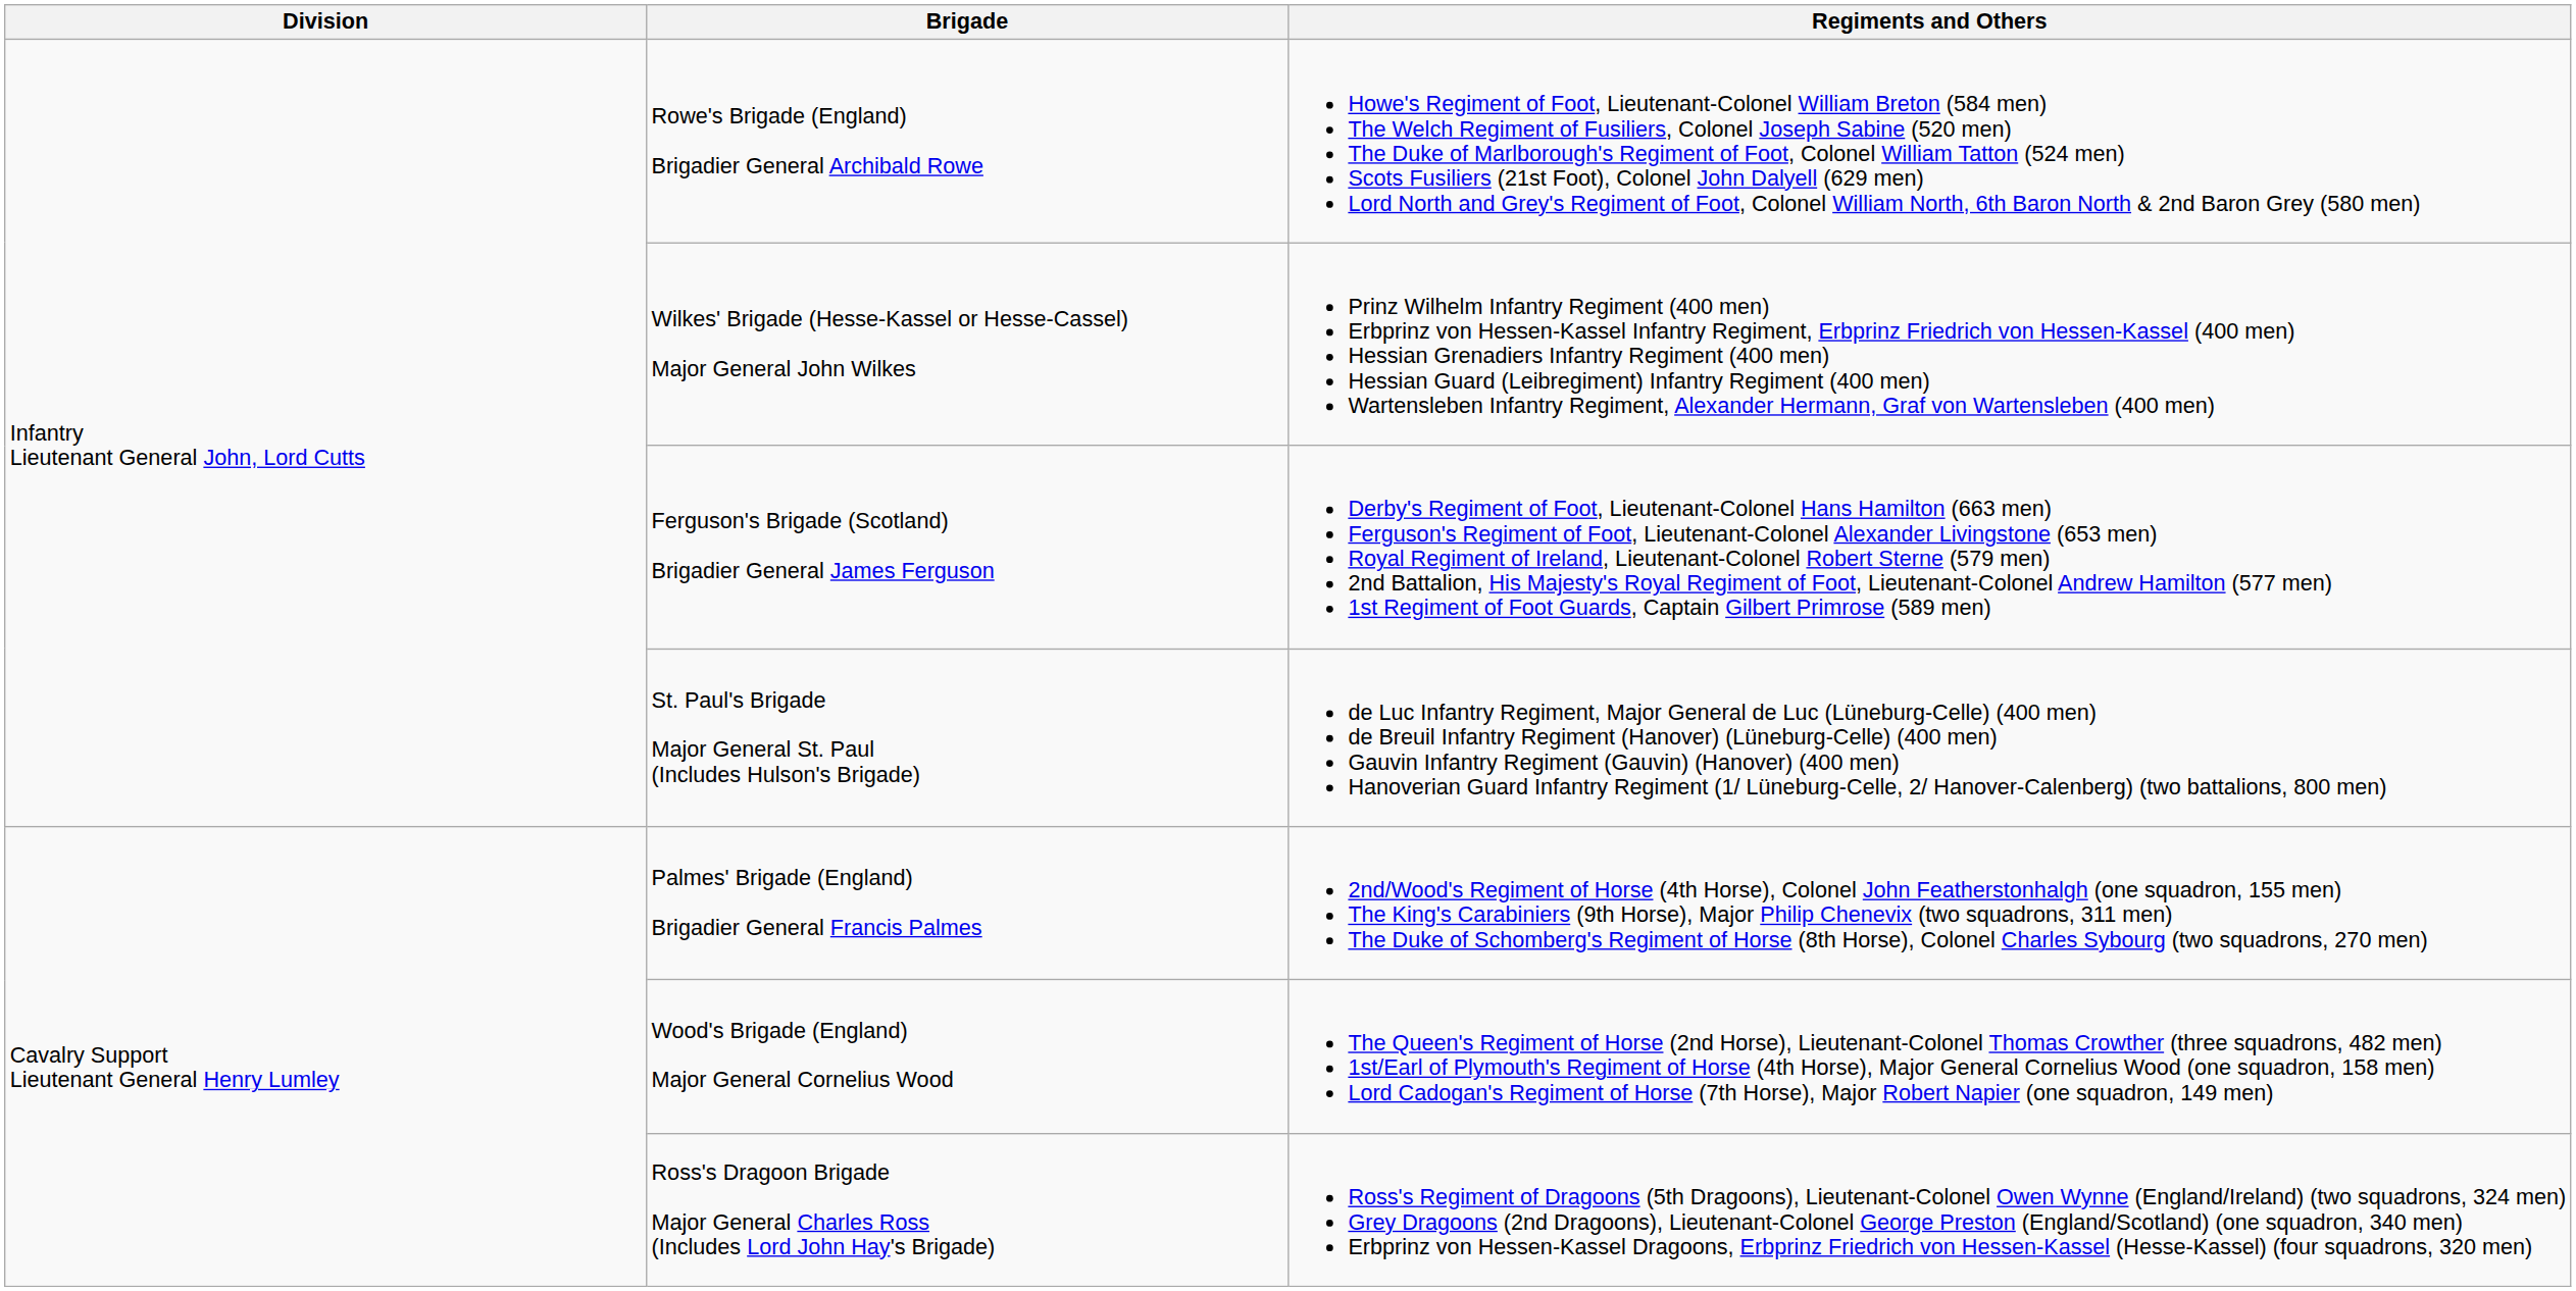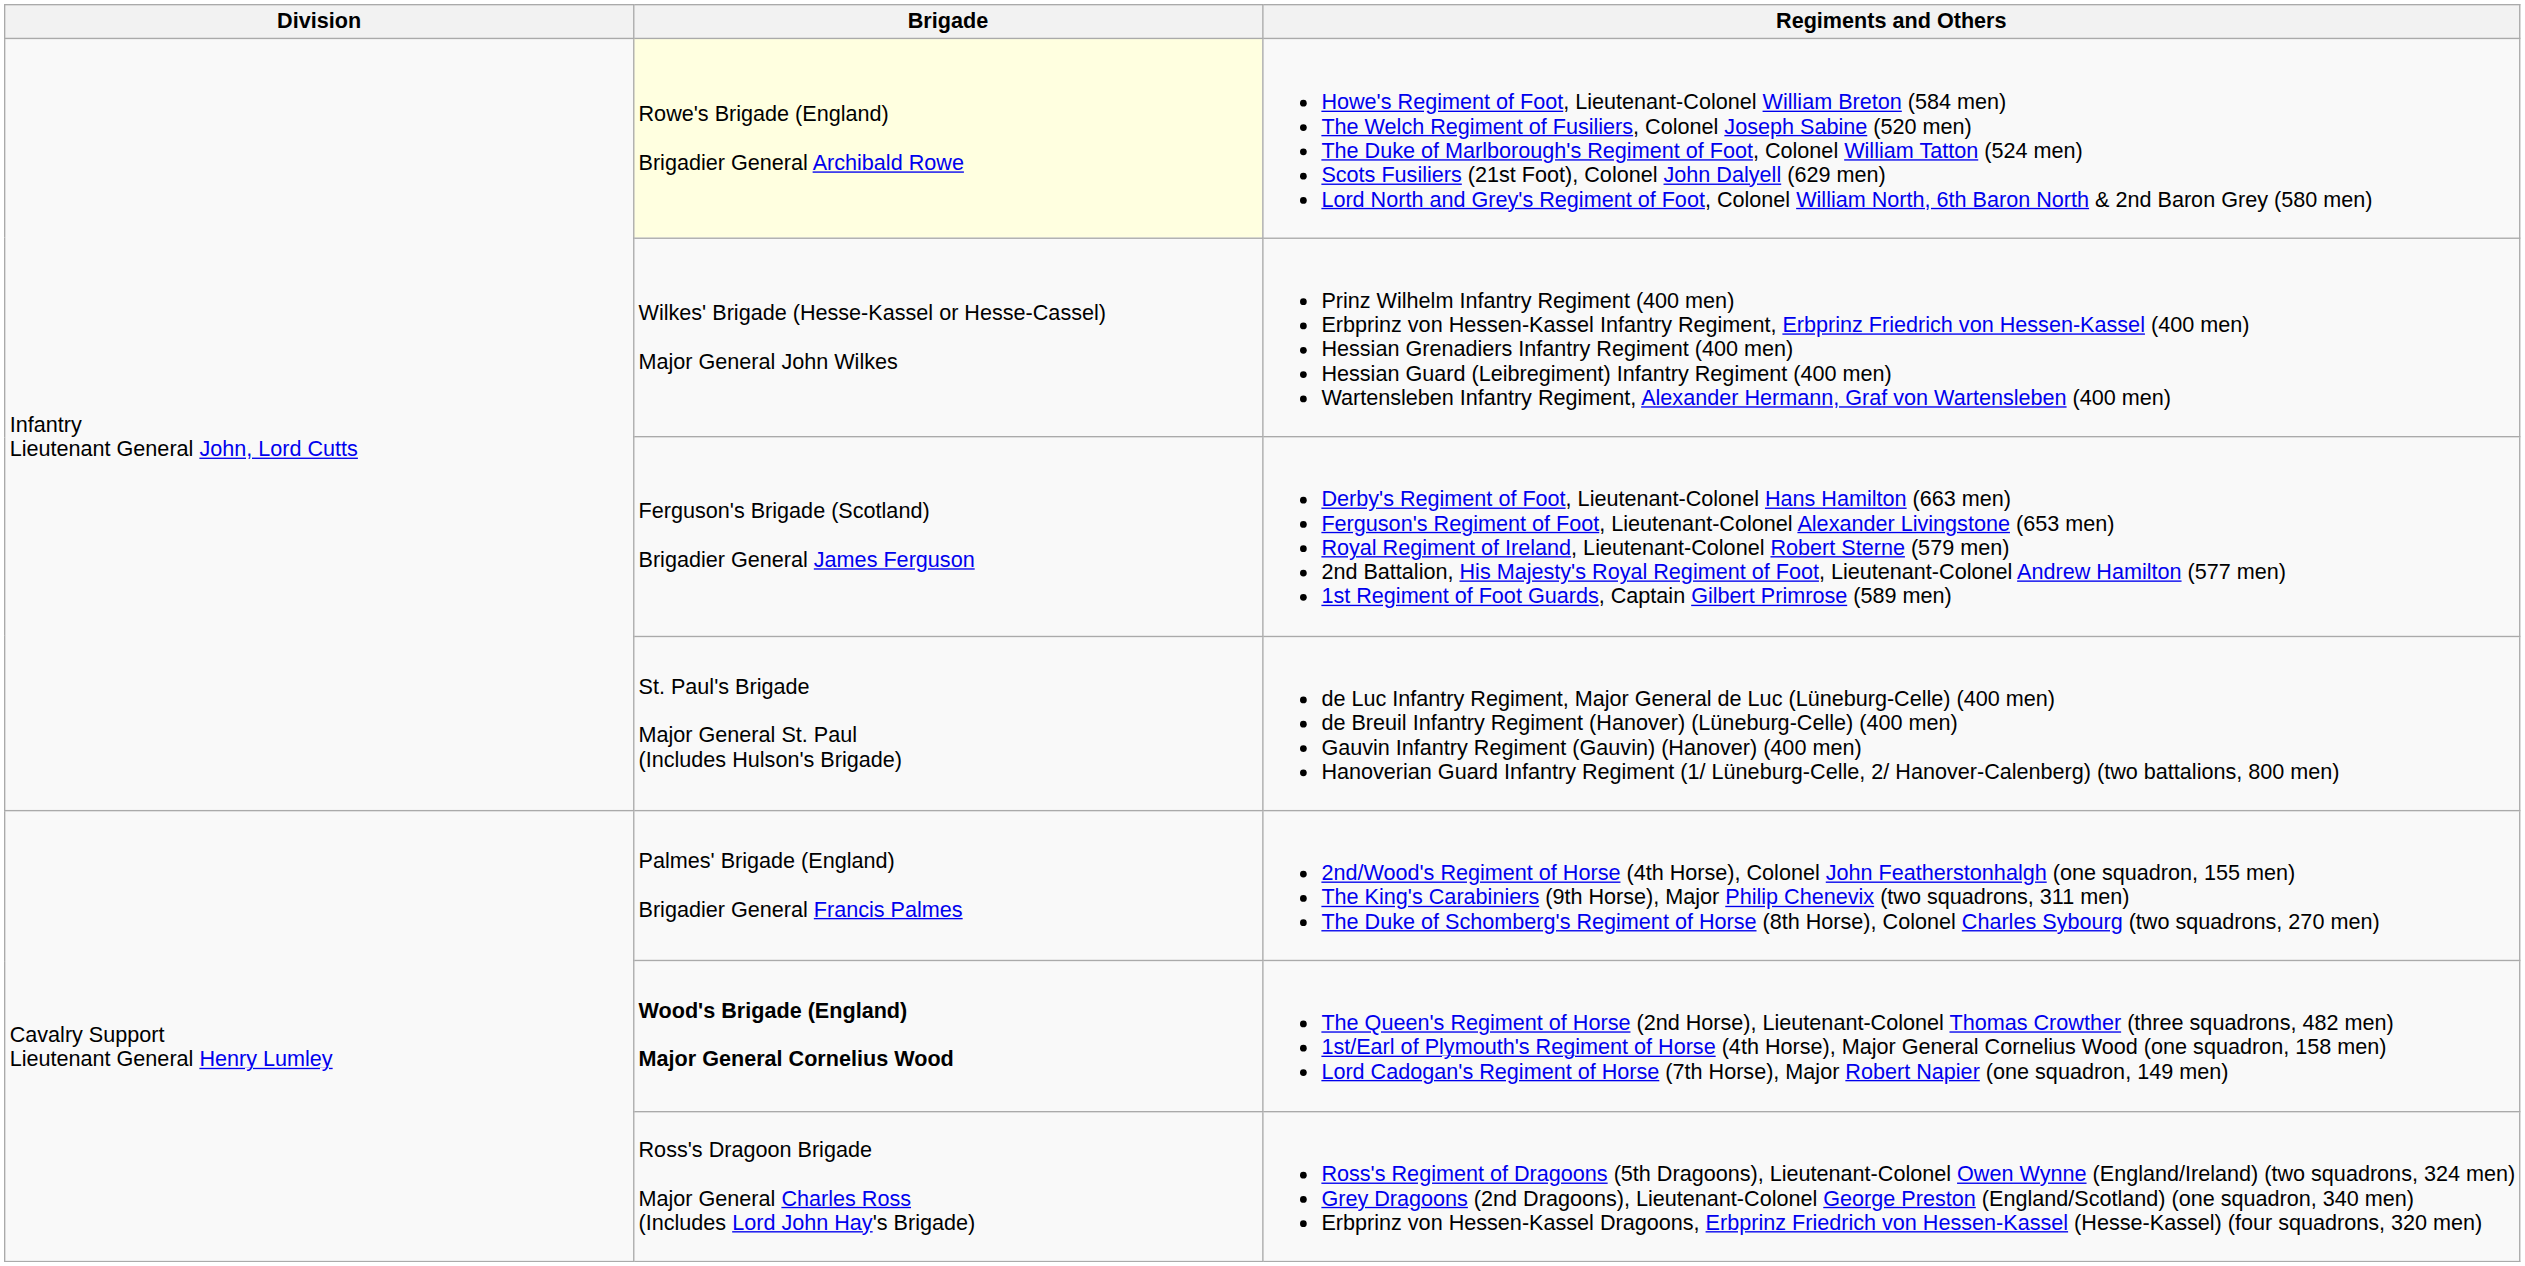Rowe's Brigade (England) Brigadier General Archibald Rowe | Brigade: no background -> lightyellow background
Wood's Brigade (England) Major General Cornelius Wood | Brigade: normal -> bold
